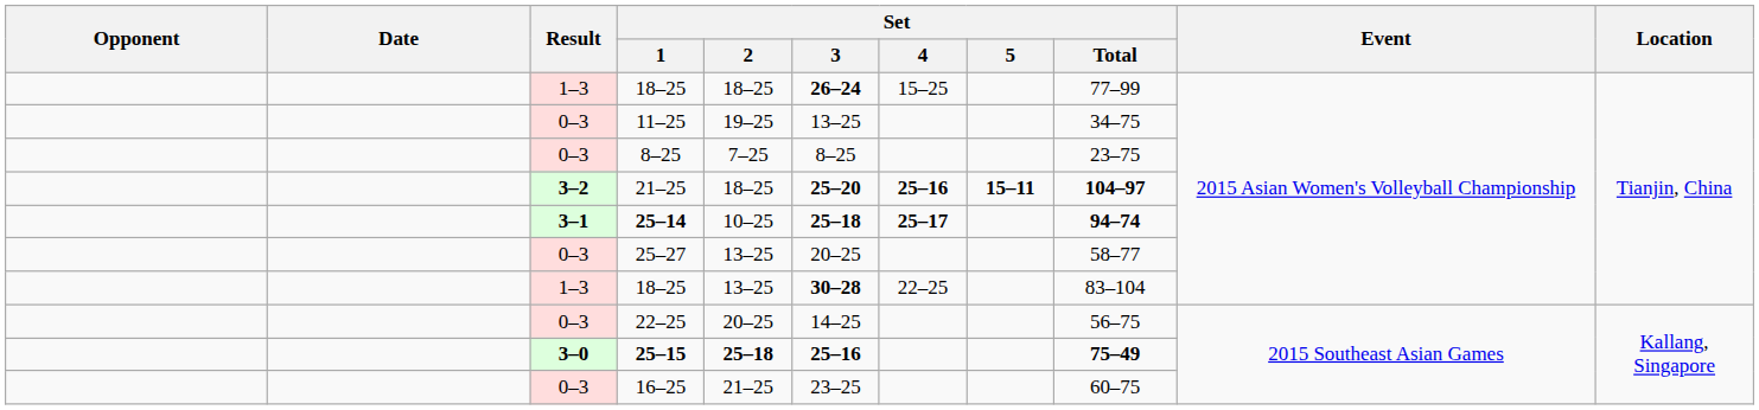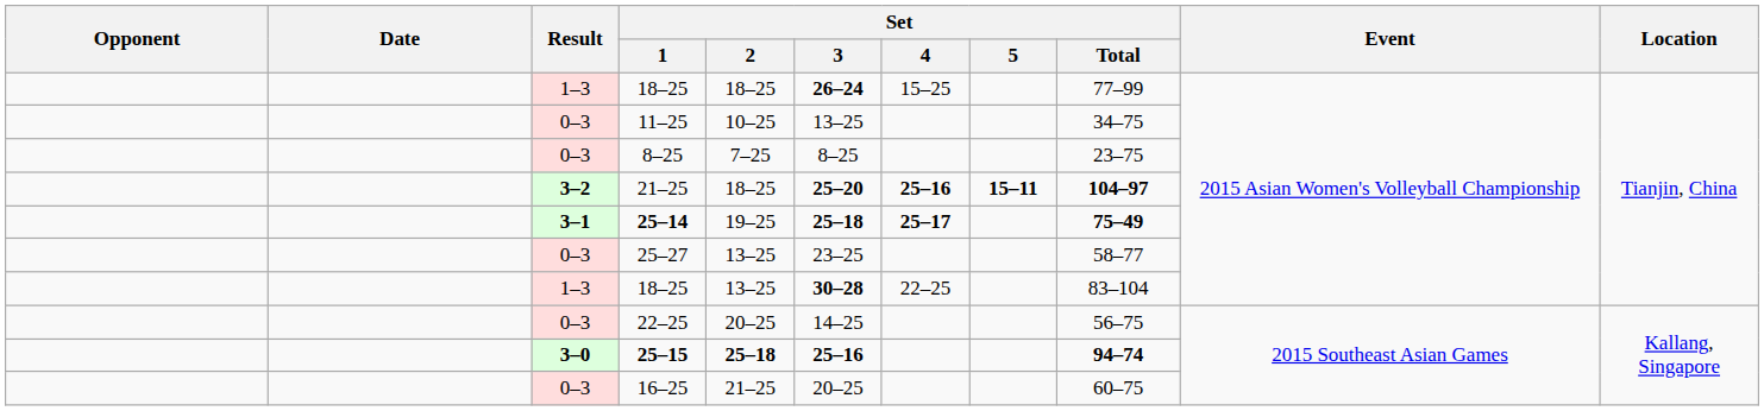11–25 | Set / 2: 19–25 -> 10–25
25–14 | Set / 2: 10–25 -> 19–25
25–14 | Set / Total: 94–74 -> 75–49
25–27 | Set / 3: 20–25 -> 23–25
25–15 | Set / Total: 75–49 -> 94–74
16–25 | Set / 3: 23–25 -> 20–25
